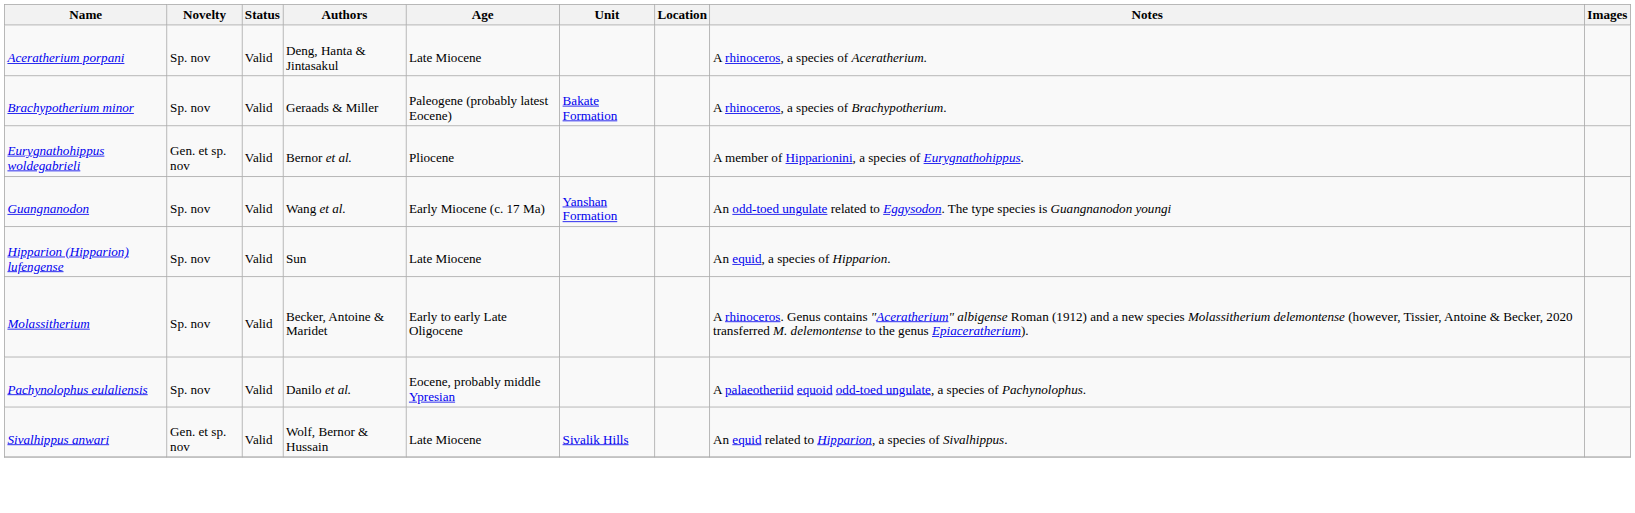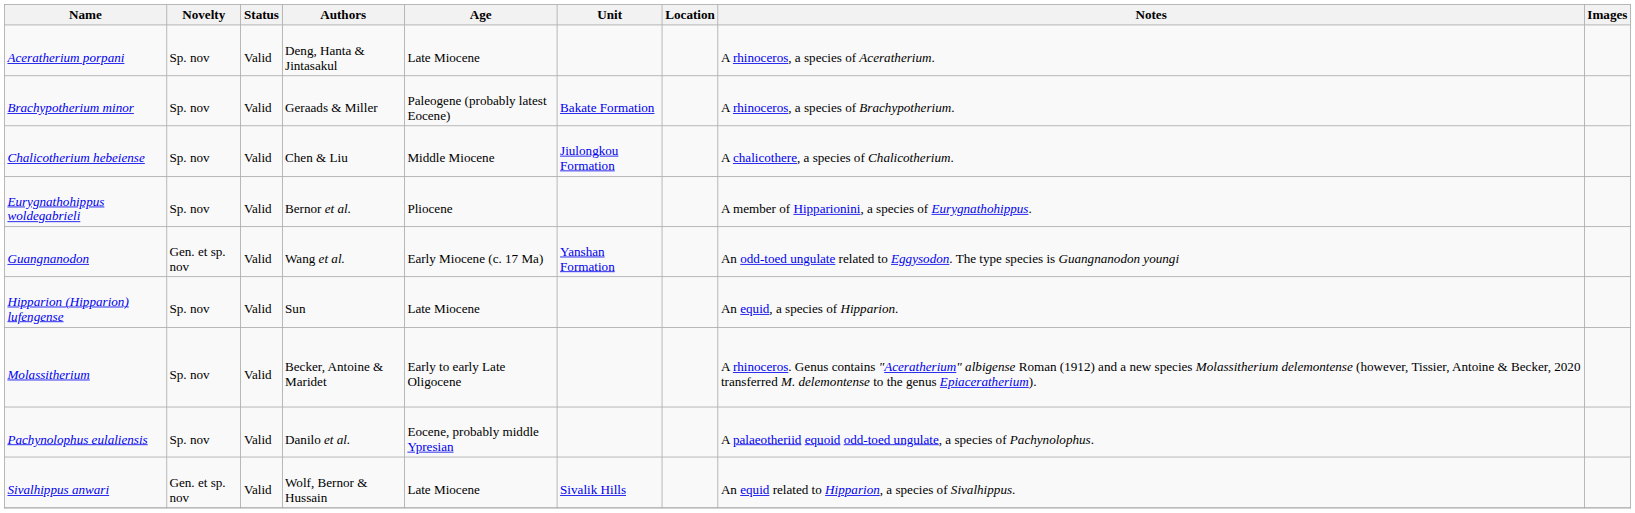+ row: Chalicotherium hebeiense | Sp. nov | Valid | Chen & Liu | Middle Miocene | Jiulongkou Formation | A chalicothere, a species of Chalicotherium.
Eurygnathohippus woldegabrieli | Novelty: Gen. et sp. nov -> Sp. nov
Guangnanodon | Novelty: Sp. nov -> Gen. et sp. nov
